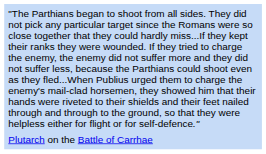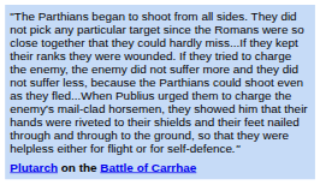row 2 | column 1: normal -> bold
